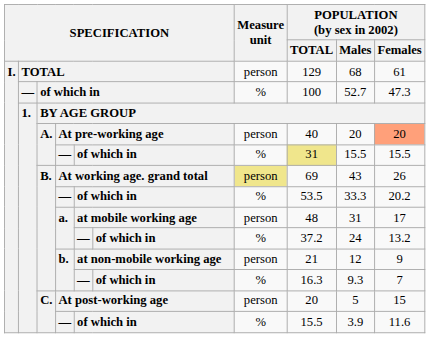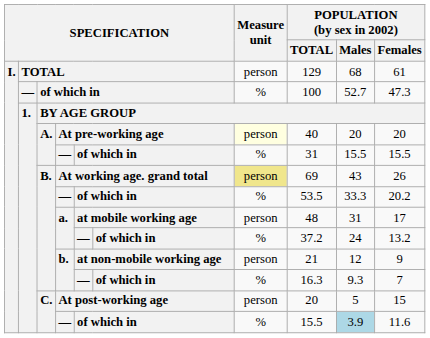At pre-working age | Measure unit: no background -> lightyellow background
At pre-working age | POPULATION (by sex in 2002) / Females: lightsalmon background -> no background
A. / — | POPULATION (by sex in 2002) / TOTAL: khaki background -> no background
C. / — | POPULATION (by sex in 2002) / Males: no background -> lightblue background
